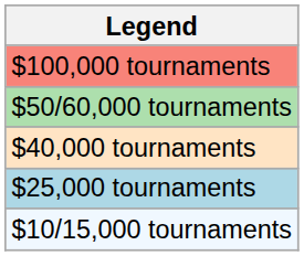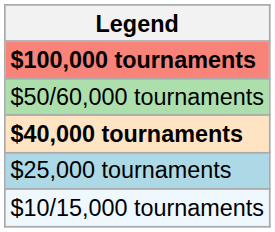row 2 | column 1: normal -> bold
row 4 | column 1: normal -> bold
